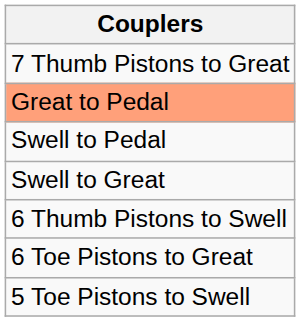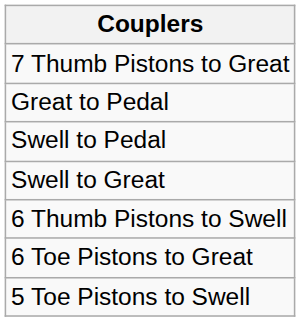row 3 | column 1: lightsalmon background -> no background
